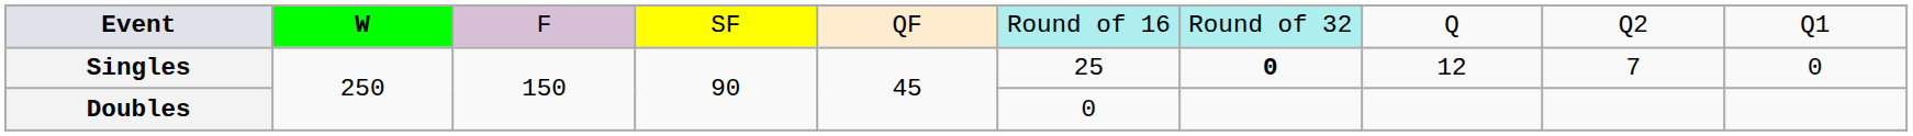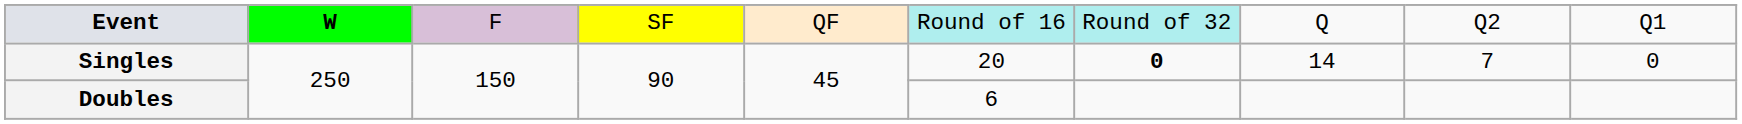Singles | column 6: 25 -> 20
Singles | column 8: 12 -> 14
Doubles | column 6: 0 -> 6
